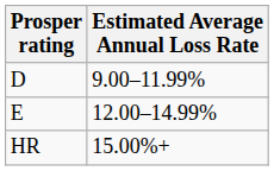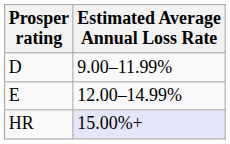HR | Estimated Average Annual Loss Rate: no background -> lavender background
